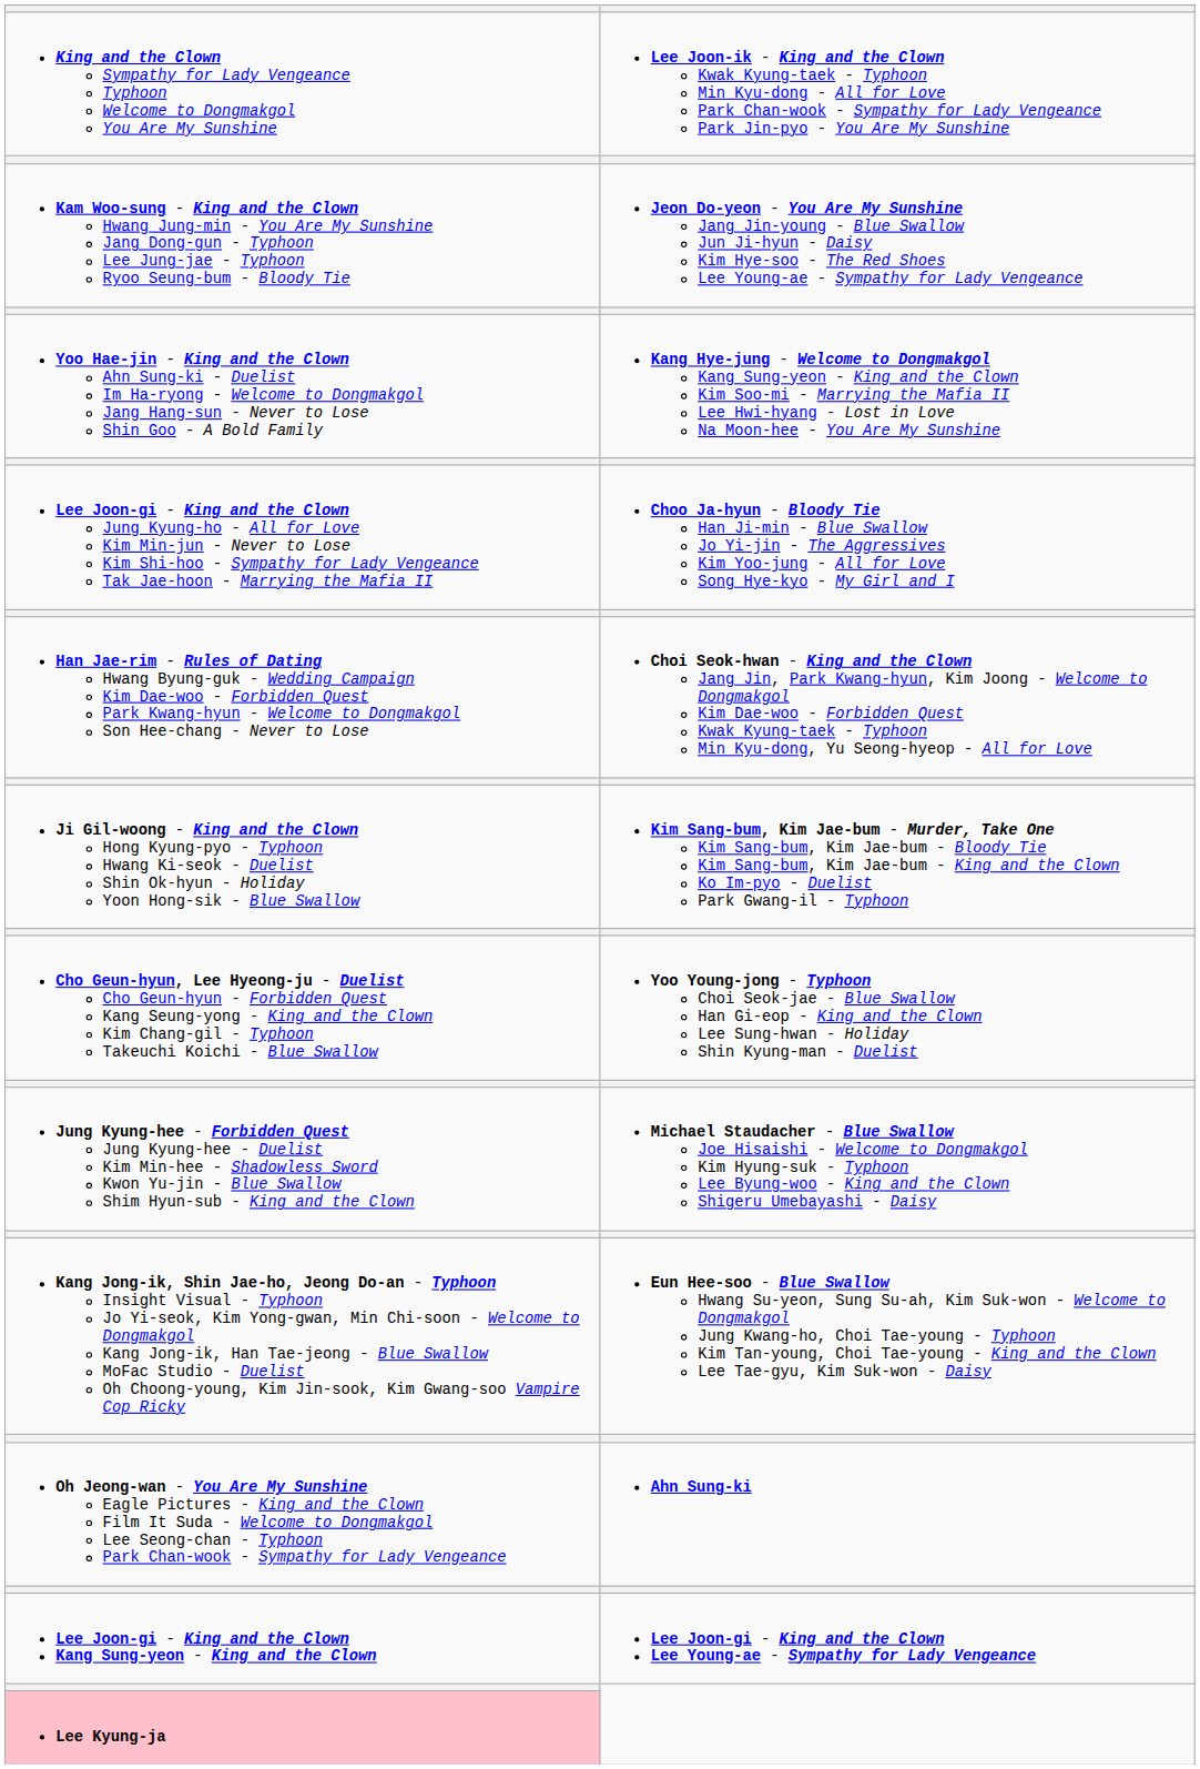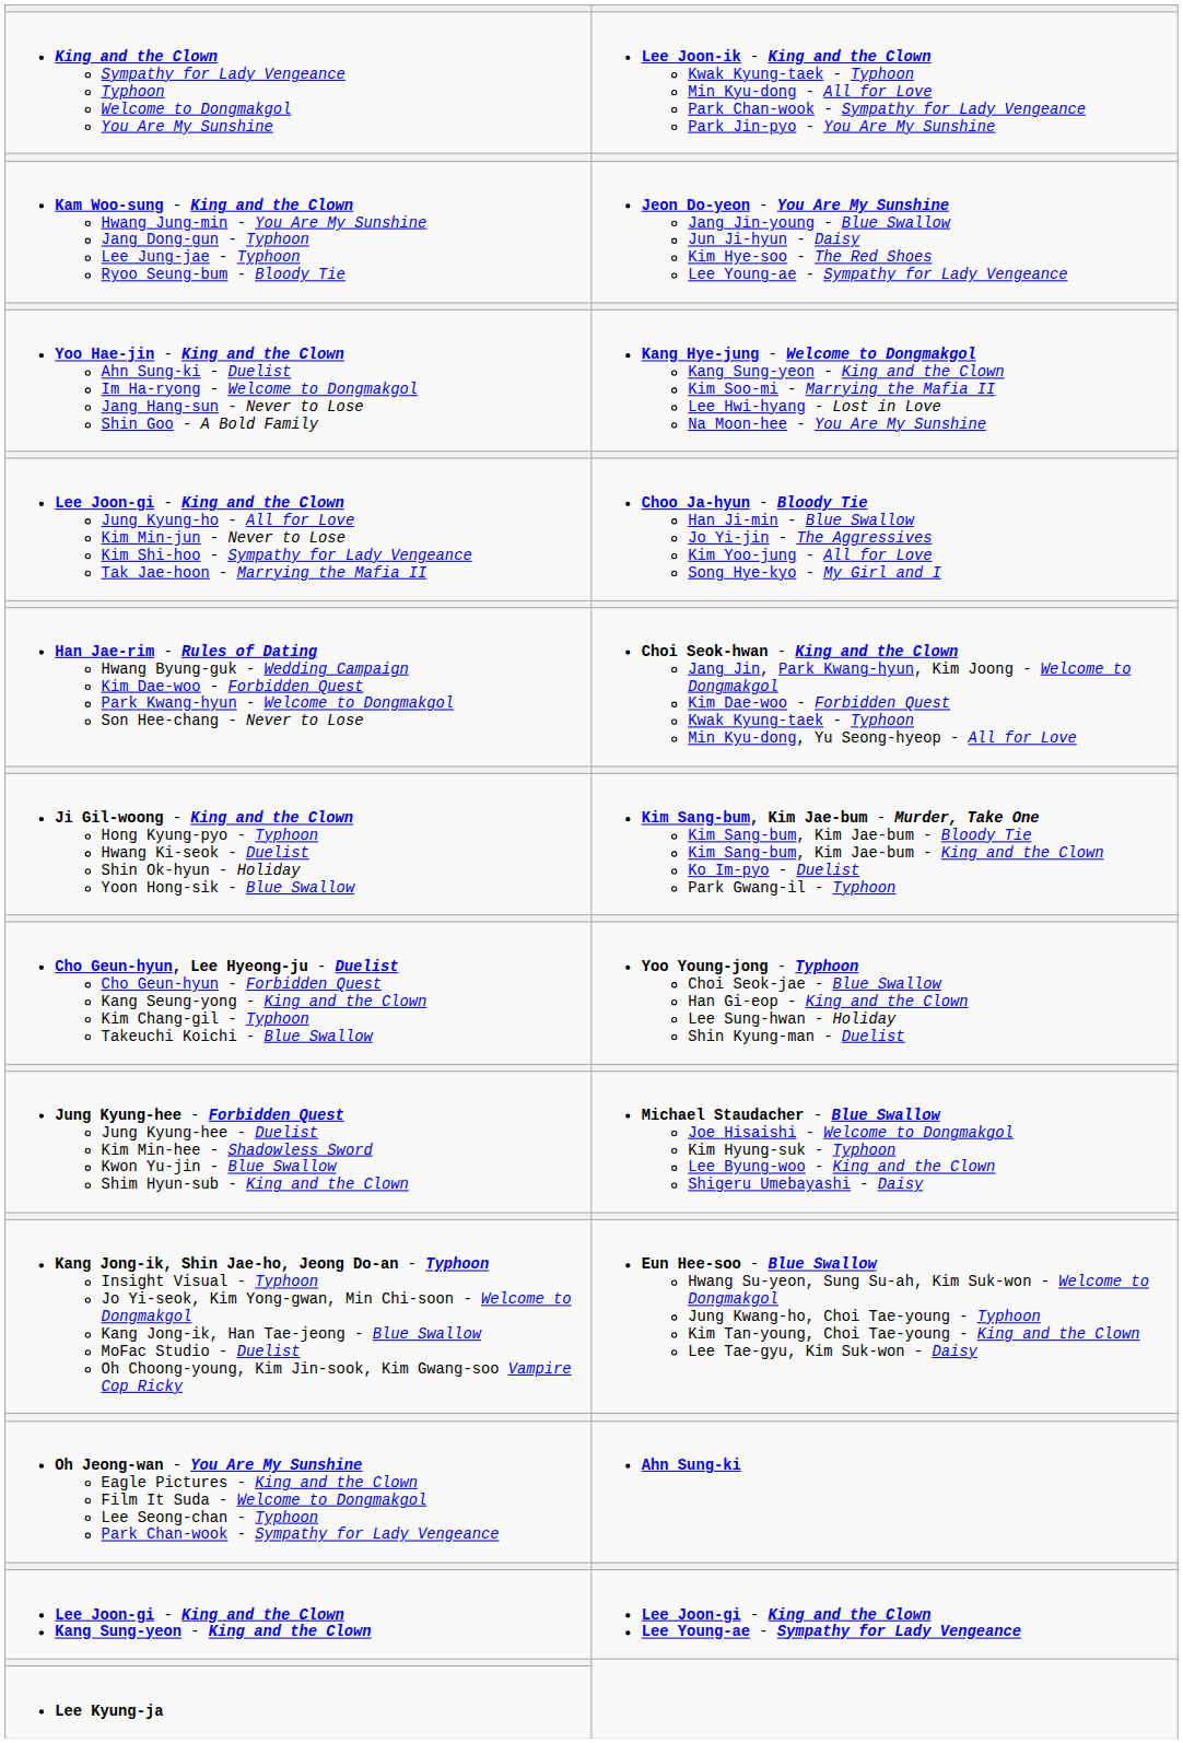Lee Kyung-ja | column 1: pink background -> no background
